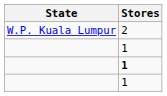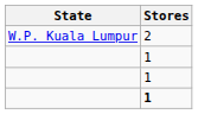row 4 | Stores: bold -> normal
row 5 | Stores: normal -> bold
